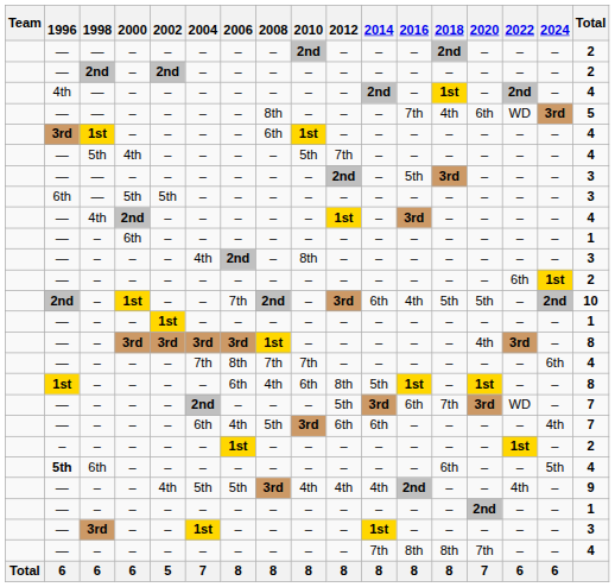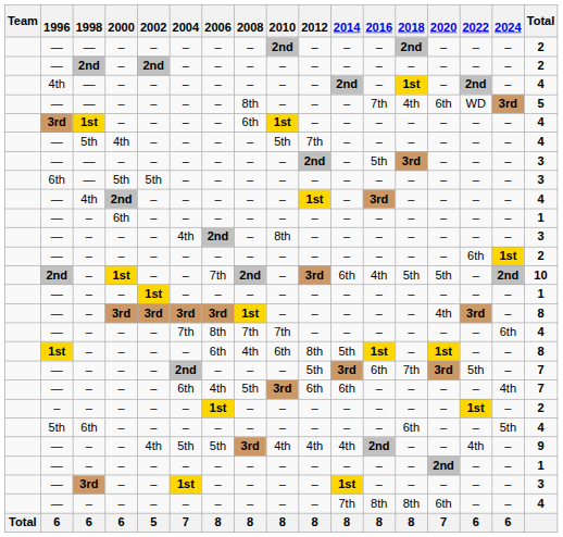row 19 | 2022: WD -> 5th
row 22 | 1996: bold -> normal
row 26 | 2020: 7th -> 6th
